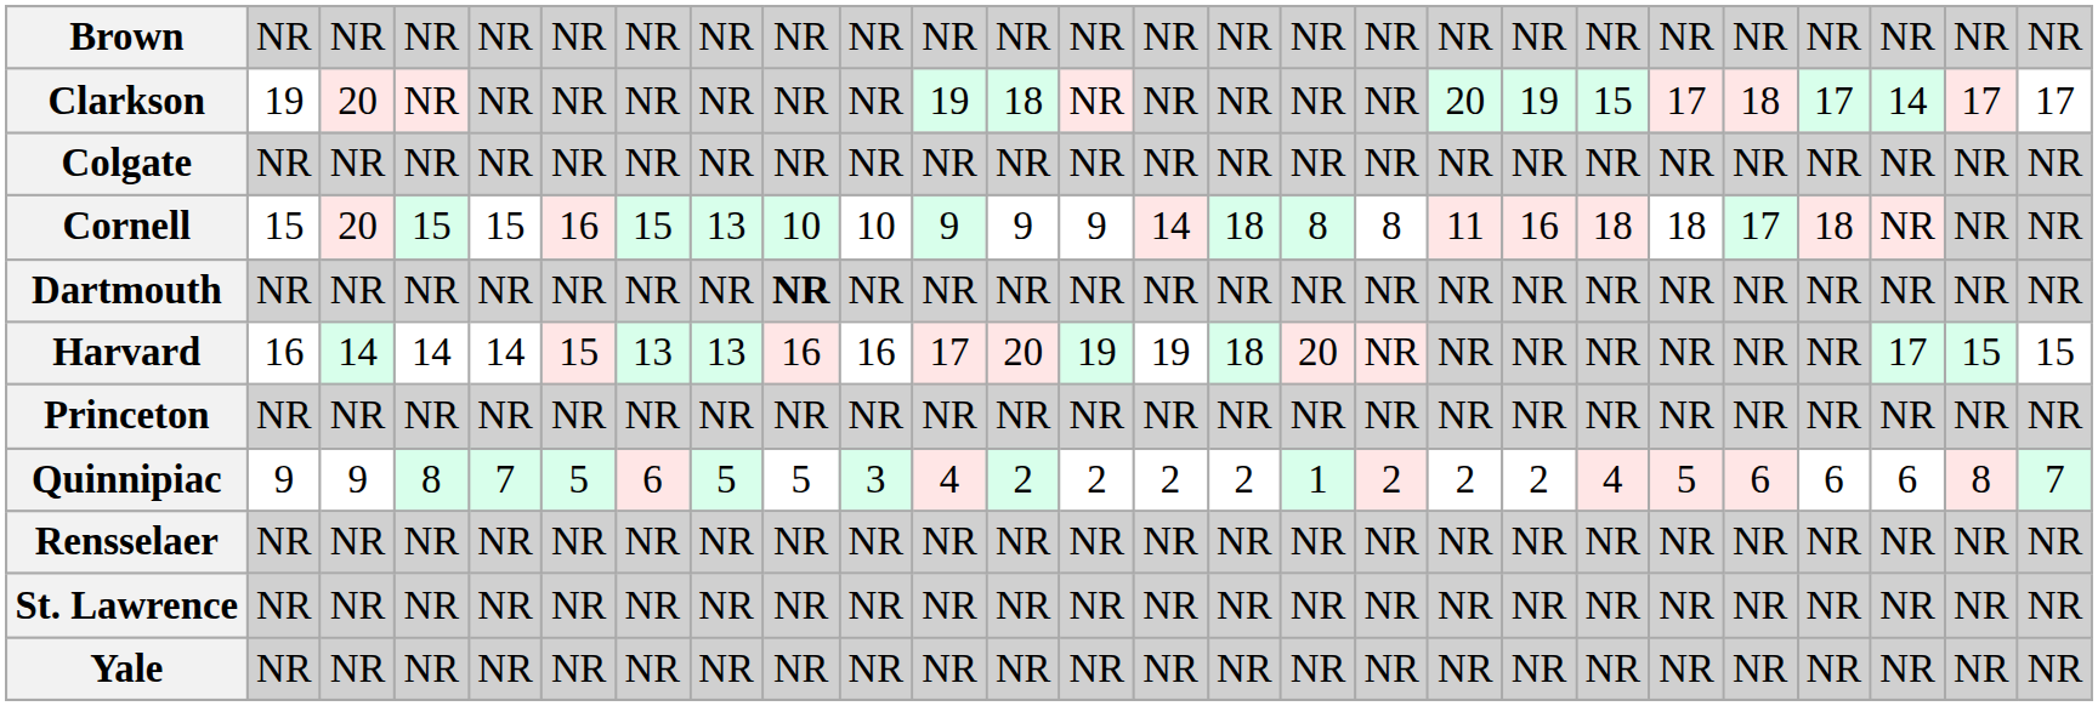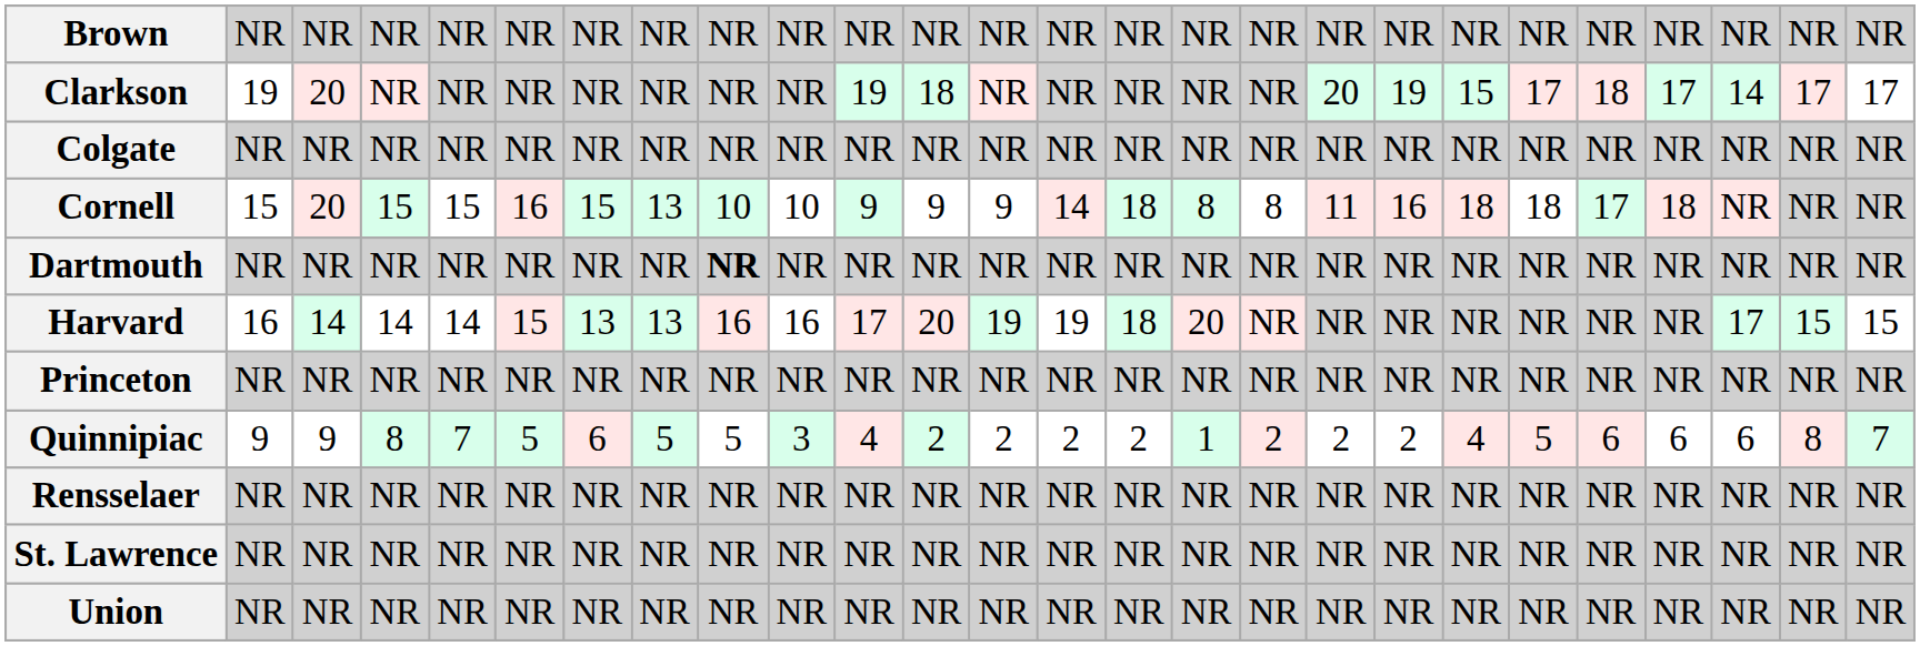+ row: Union | NR | NR | NR | NR | NR | NR | NR | NR | NR | NR | NR | NR | NR | NR | NR | NR | NR | NR | NR | NR | NR | NR | NR | NR | NR
- row: Yale | NR | NR | NR | NR | NR | NR | NR | NR | NR | NR | NR | NR | NR | NR | NR | NR | NR | NR | NR | NR | NR | NR | NR | NR | NR
